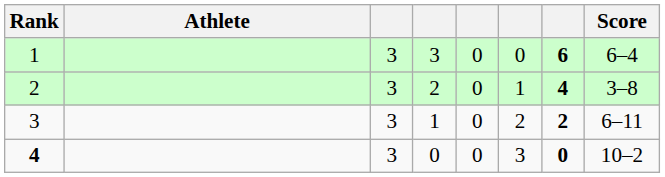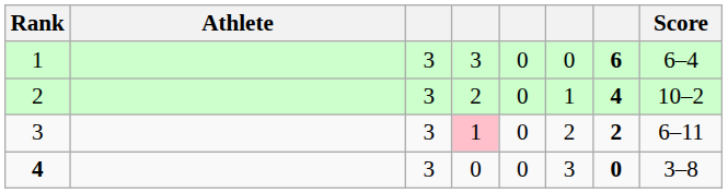row 3 | Score: 3–8 -> 10–2
row 4 | column 4: no background -> pink background
row 5 | Score: 10–2 -> 3–8
